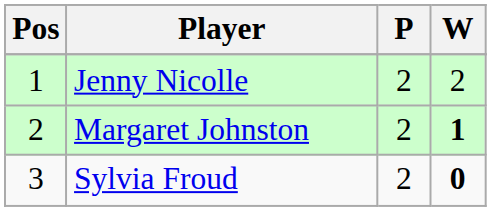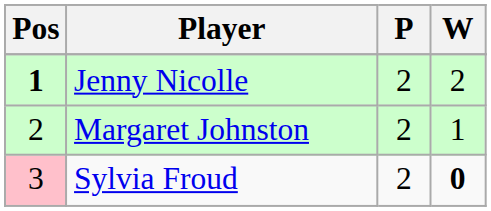Jenny Nicolle | Pos: normal -> bold
Margaret Johnston | W: bold -> normal
Sylvia Froud | Pos: no background -> pink background
